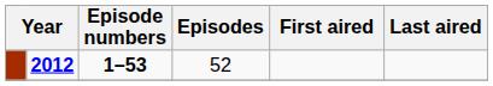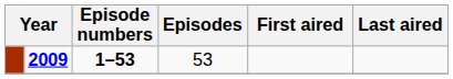row 2 | column 2: 2012 -> 2009
row 2 | Episodes: 52 -> 53
